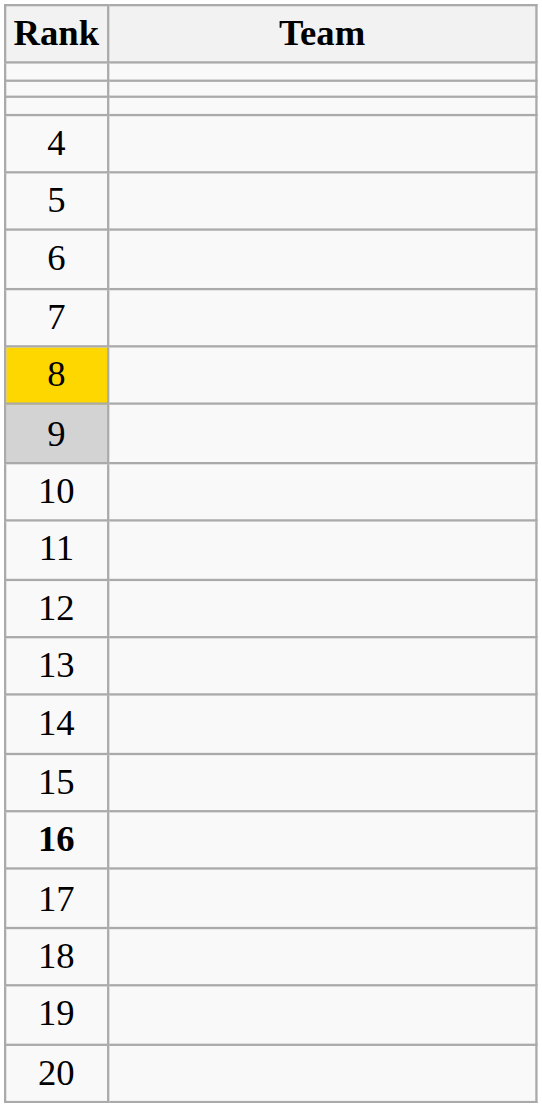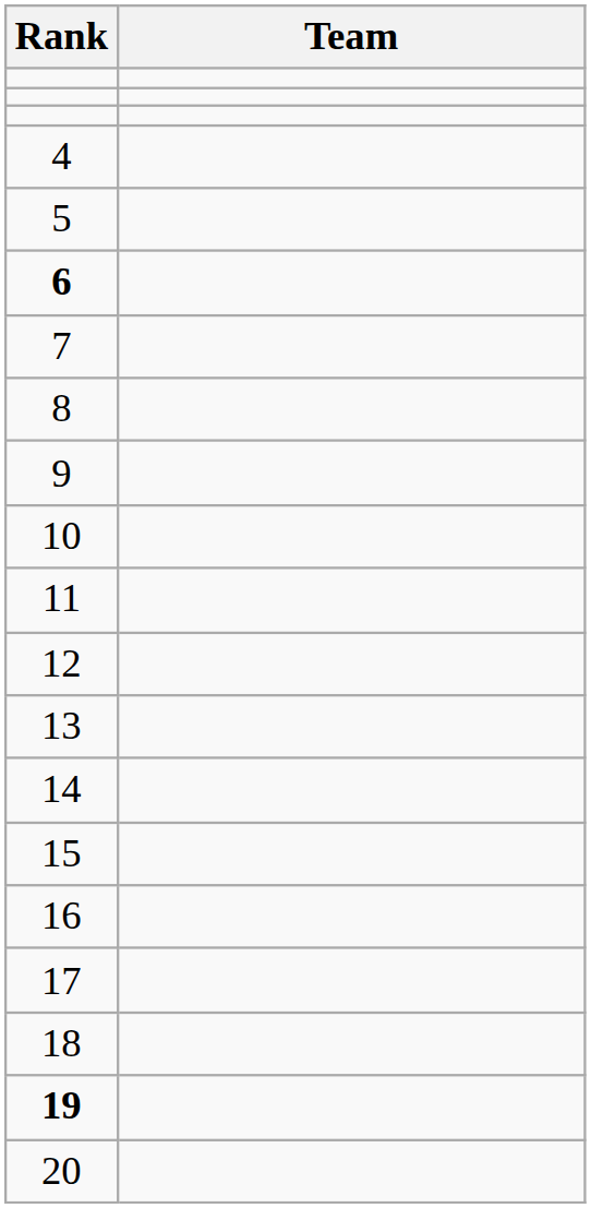row 7 | Rank: normal -> bold
row 9 | Rank: gold background -> no background
row 10 | Rank: lightgrey background -> no background
row 17 | Rank: bold -> normal
row 20 | Rank: normal -> bold
